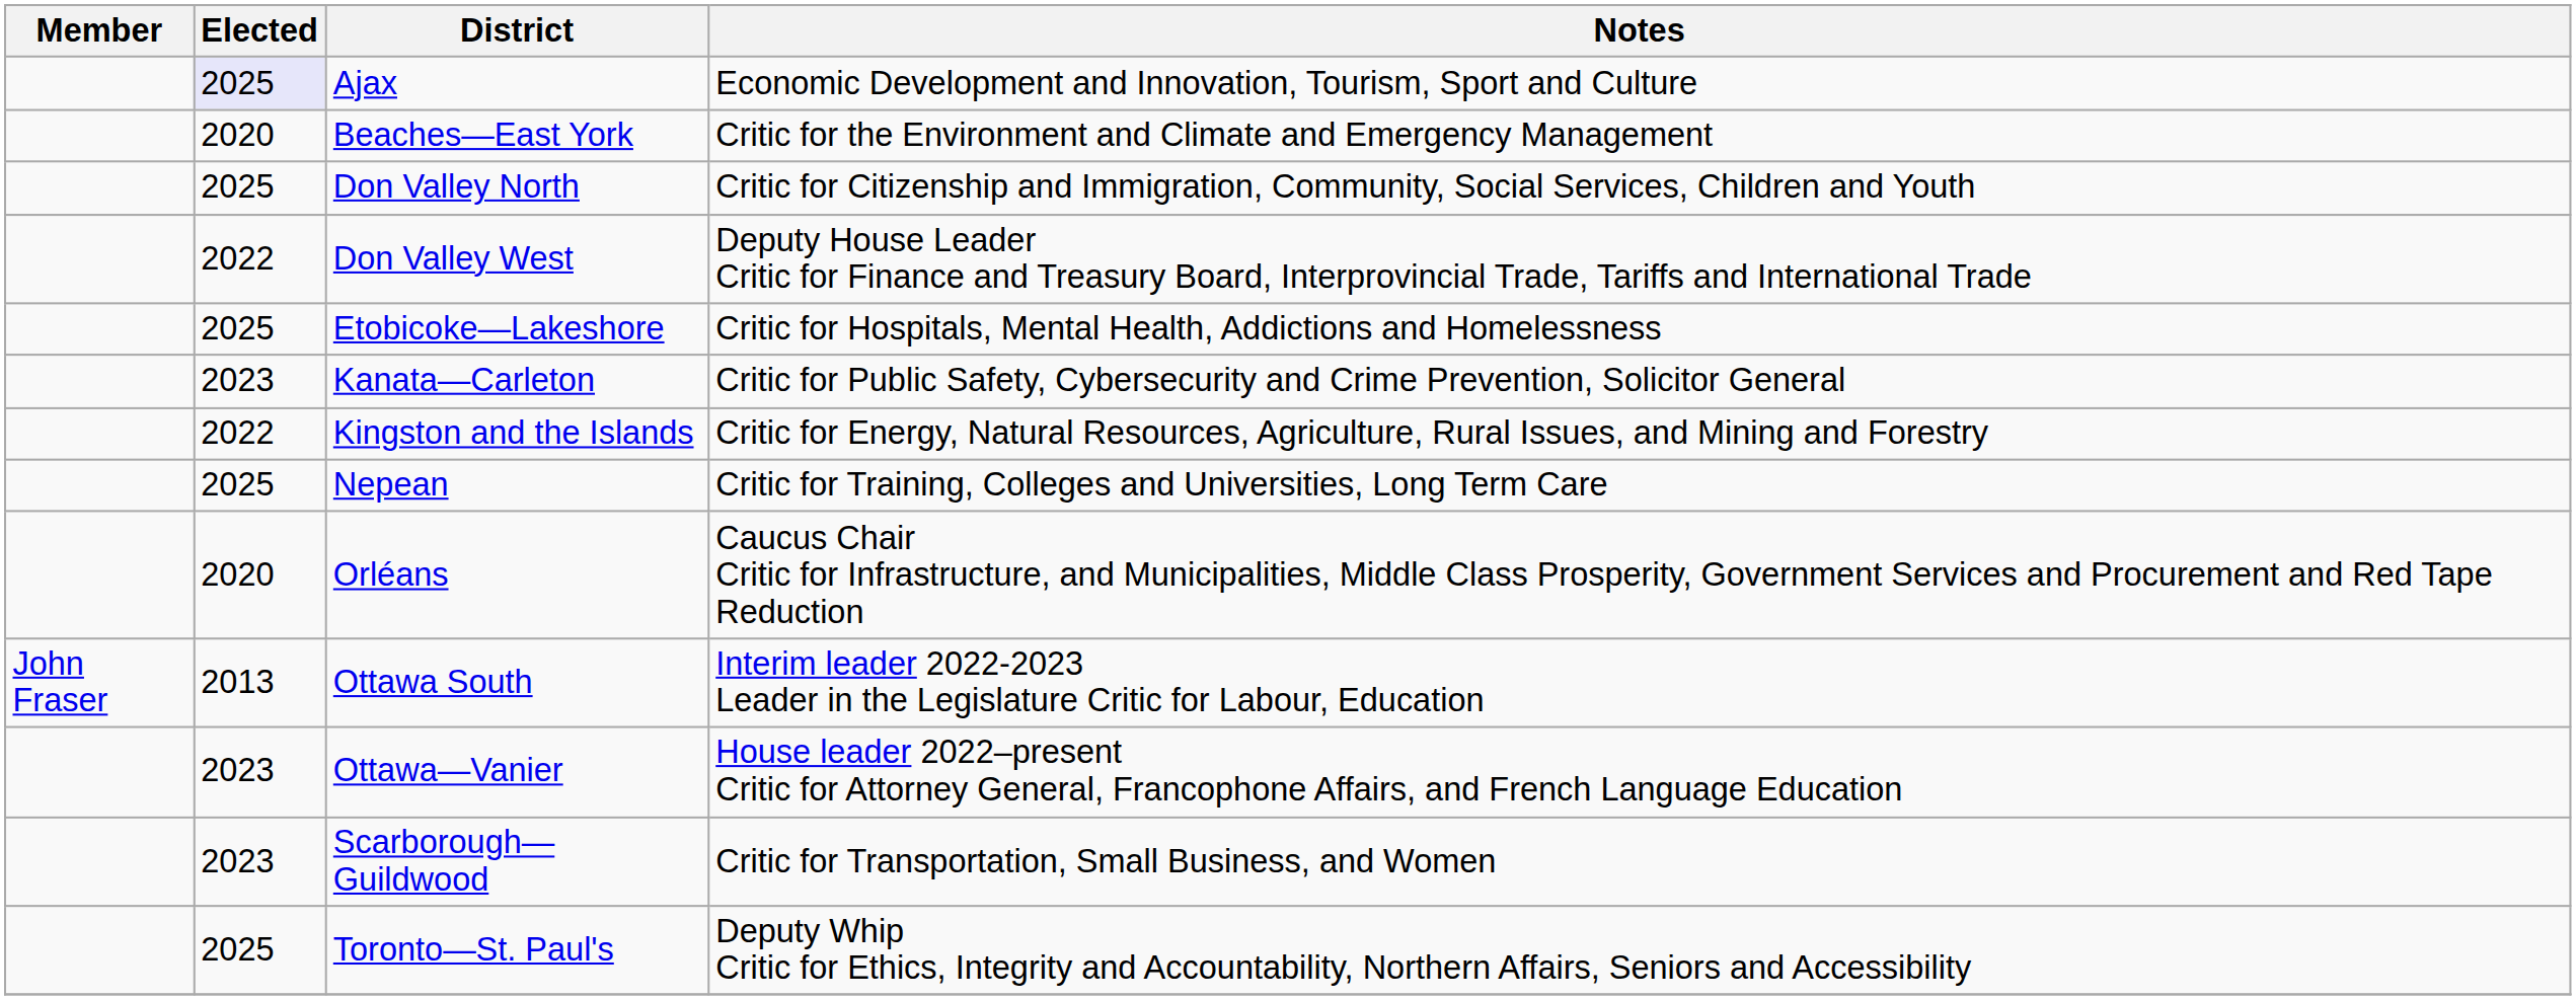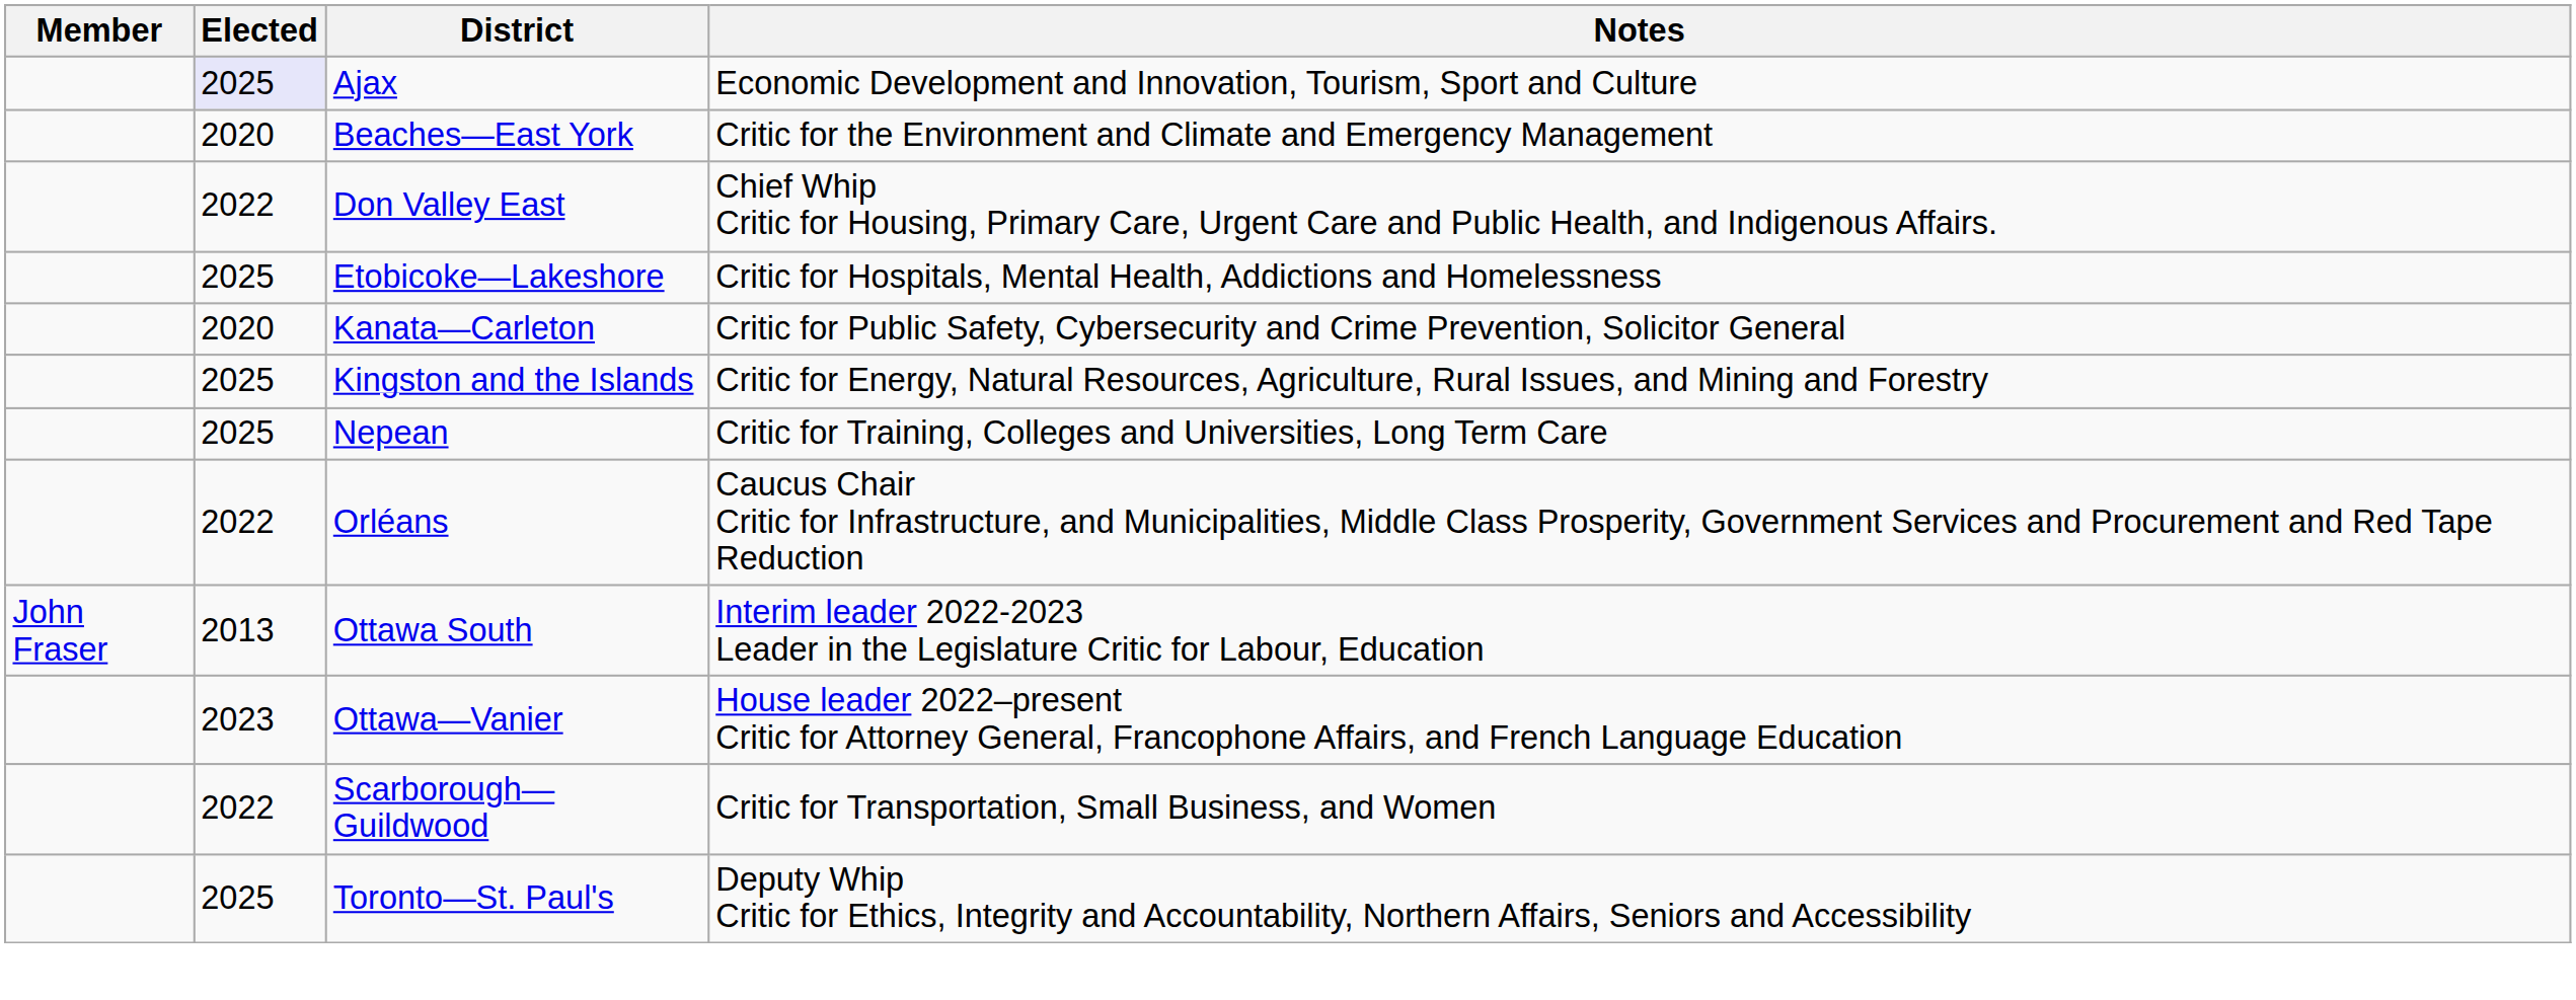+ row: 2022 | Don Valley East | Chief Whip Critic for Housing, Primary Care, Urgent Care and Public Health, and Indigenous Affairs.
- row: 2025 | Don Valley North | Critic for Citizenship and Immigration, Community, Social Services, Children and Youth
- row: 2022 | Don Valley West | Deputy House Leader Critic for Finance and Treasury Board, Interprovincial Trade, Tariffs and International Trade
Kanata—Carleton | Elected: 2023 -> 2020
Kingston and the Islands | Elected: 2022 -> 2025
Orléans | Elected: 2020 -> 2022
Scarborough—Guildwood | Elected: 2023 -> 2022
